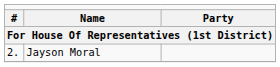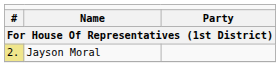Jayson Moral | column 1: no background -> khaki background
